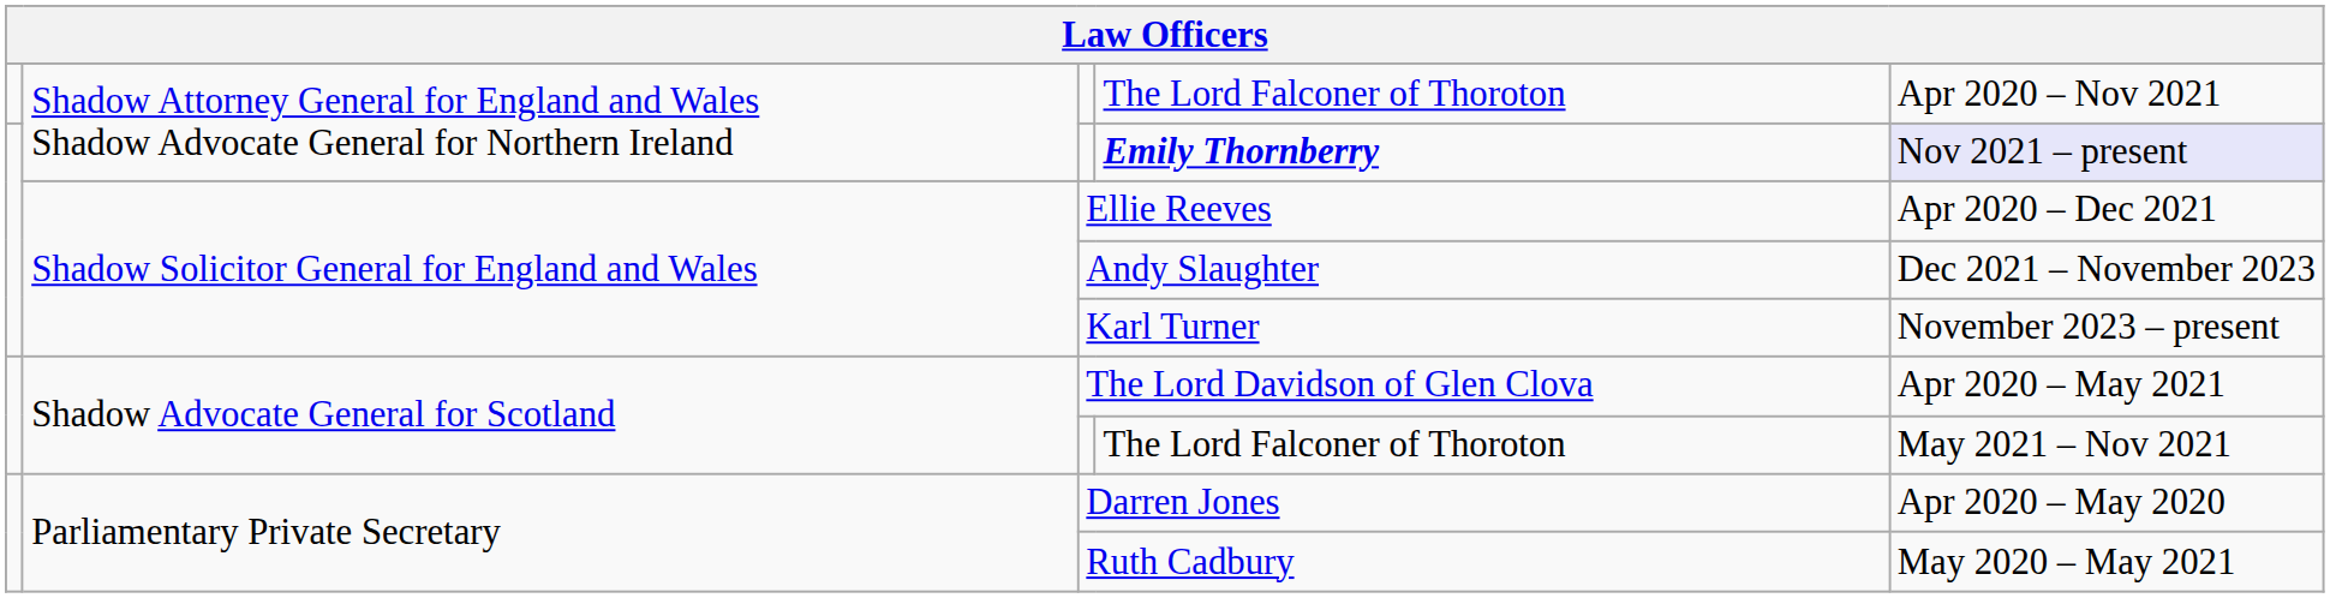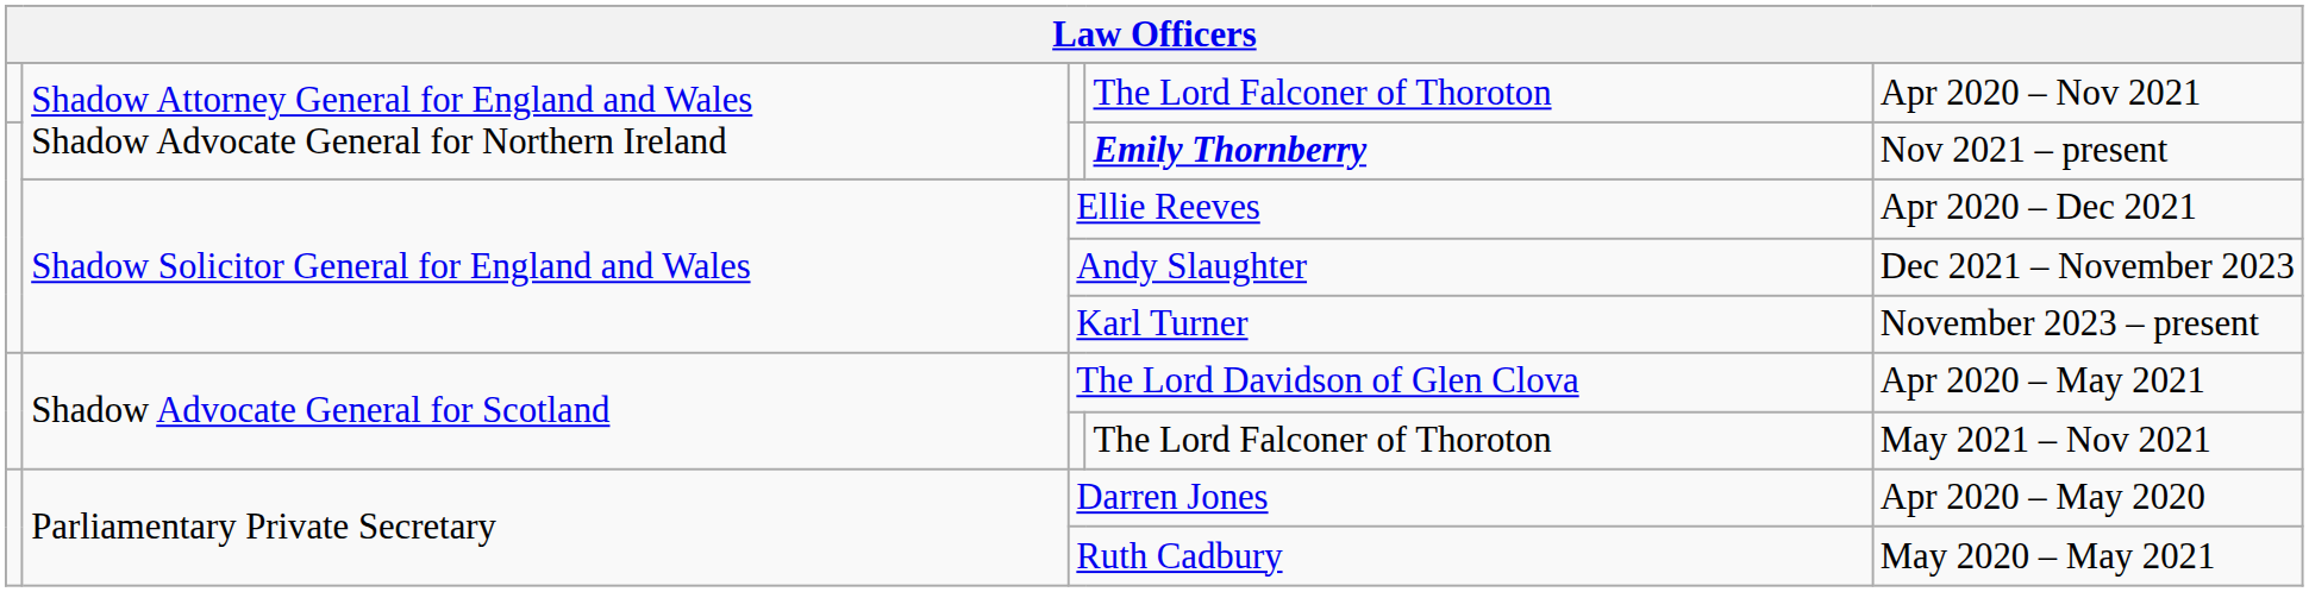Emily Thornberry | column 5: lavender background -> no background
